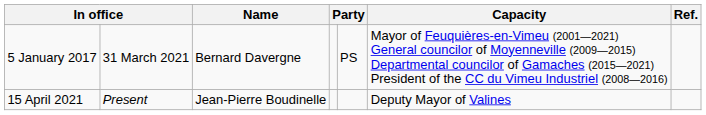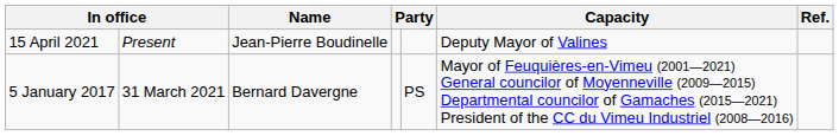rows swapped: 5 January 2017 <-> 15 April 2021
